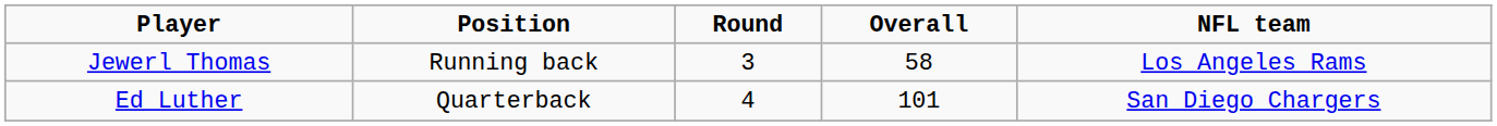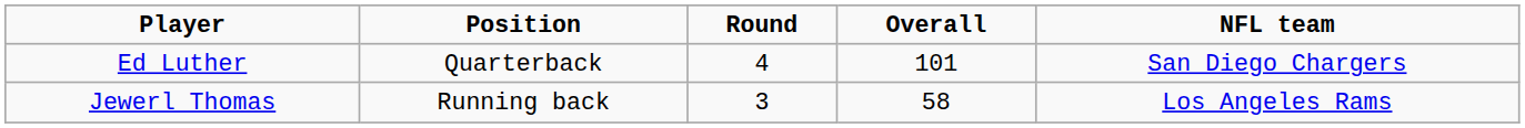rows swapped: Jewerl Thomas <-> Ed Luther
